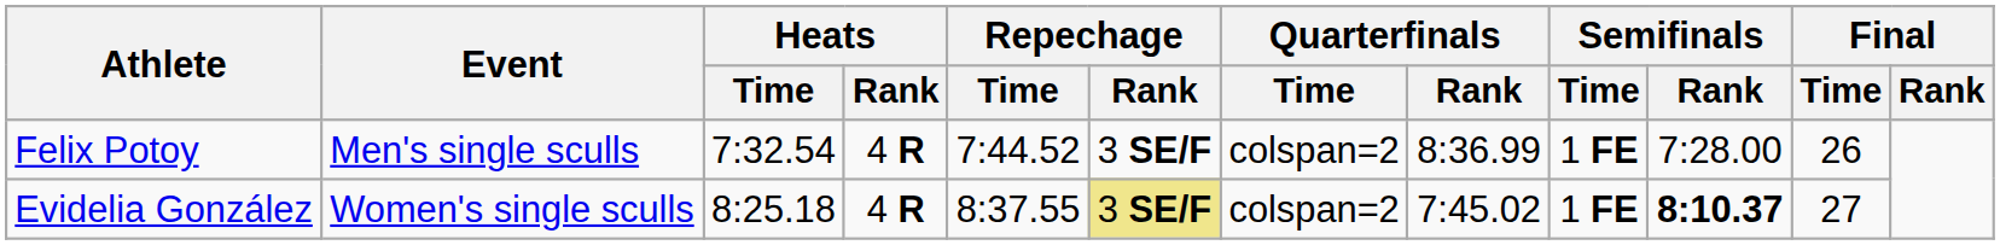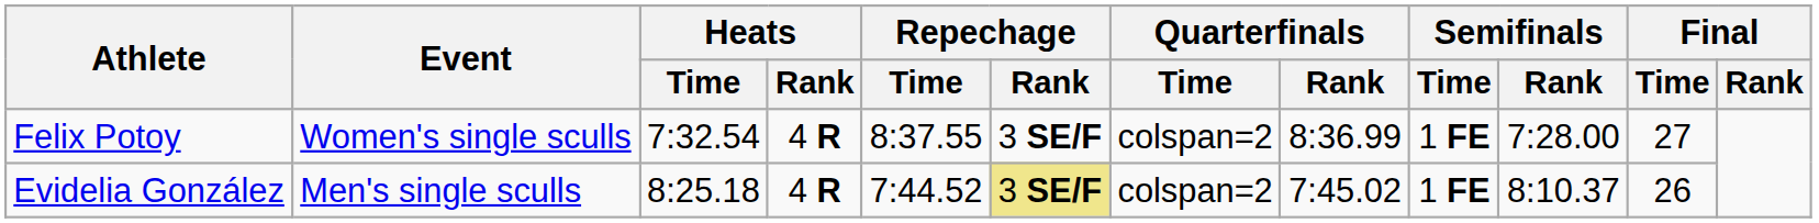Felix Potoy | Event: Men's single sculls -> Women's single sculls
Felix Potoy | Repechage / Time: 7:44.52 -> 8:37.55
Felix Potoy | Final / Time: 26 -> 27
Evidelia González | Event: Women's single sculls -> Men's single sculls
Evidelia González | Repechage / Time: 8:37.55 -> 7:44.52
Evidelia González | Semifinals / Rank: bold -> normal
Evidelia González | Final / Time: 27 -> 26
